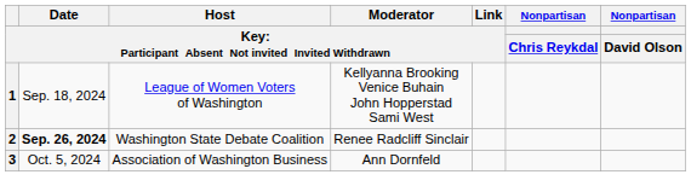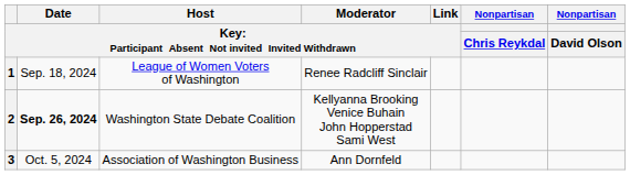1 | column 4: Kellyanna Brooking Venice Buhain John Hopperstad Sami West -> Renee Radcliff Sinclair
2 | column 4: Renee Radcliff Sinclair -> Kellyanna Brooking Venice Buhain John Hopperstad Sami West
